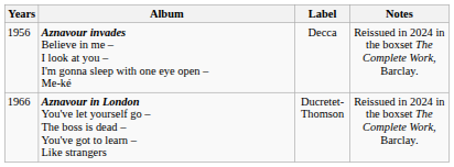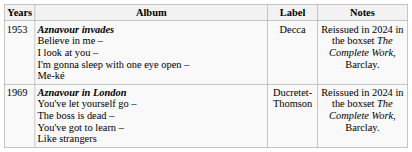row 2 | Years: 1956 -> 1953
row 3 | Years: 1966 -> 1969
